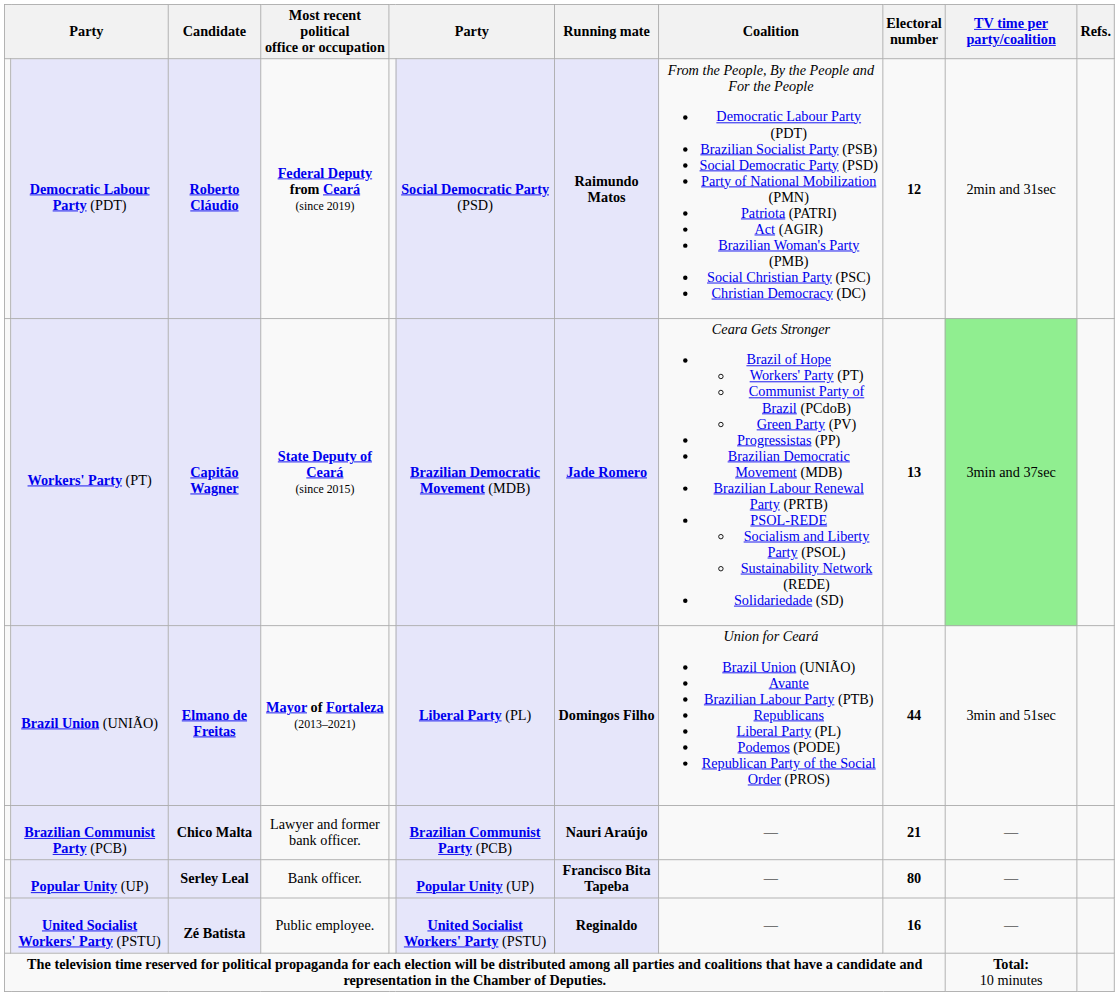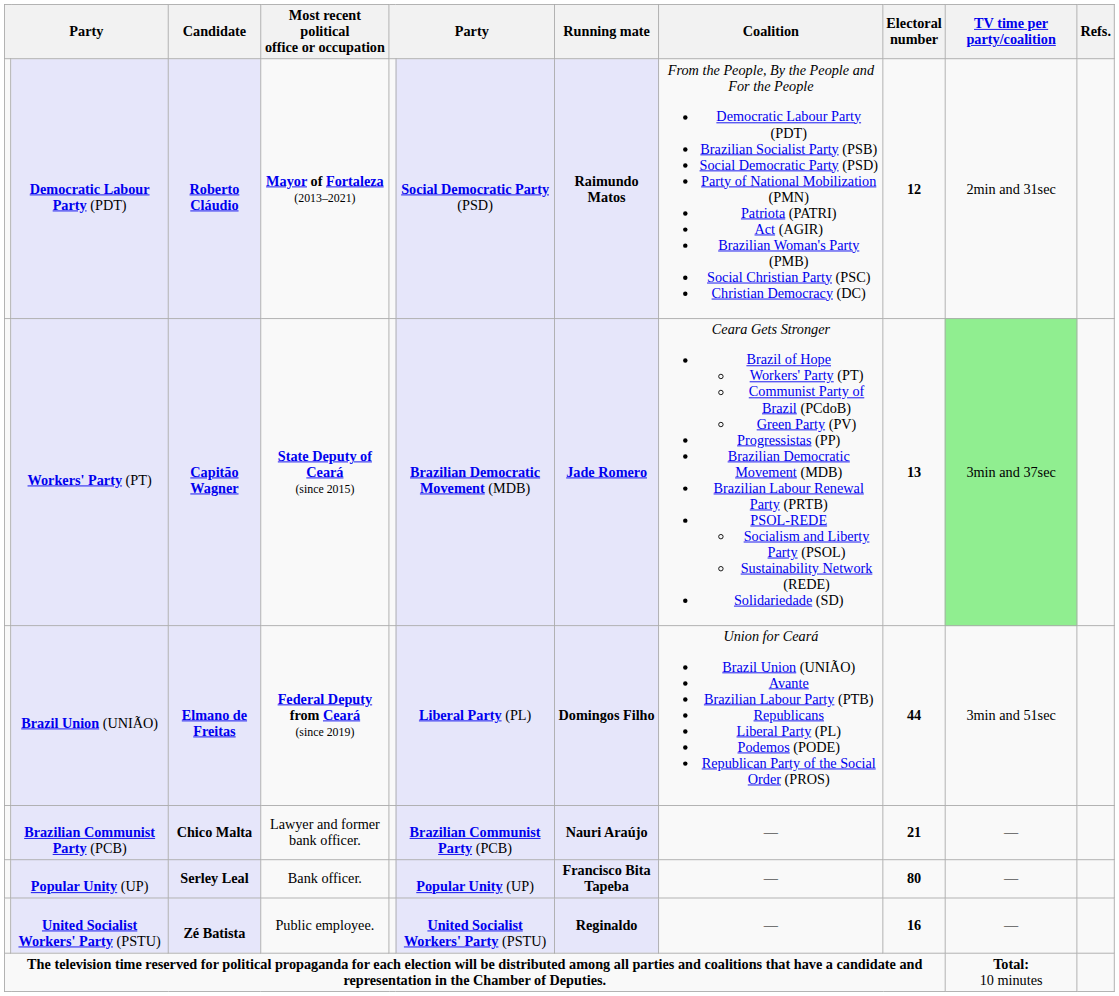Democratic Labour Party (PDT) | Most recent political office or occupation: Federal Deputy from Ceará (since 2019) -> Mayor of Fortaleza (2013–2021)
Brazil Union (UNIÃO) | Most recent political office or occupation: Mayor of Fortaleza (2013–2021) -> Federal Deputy from Ceará (since 2019)
